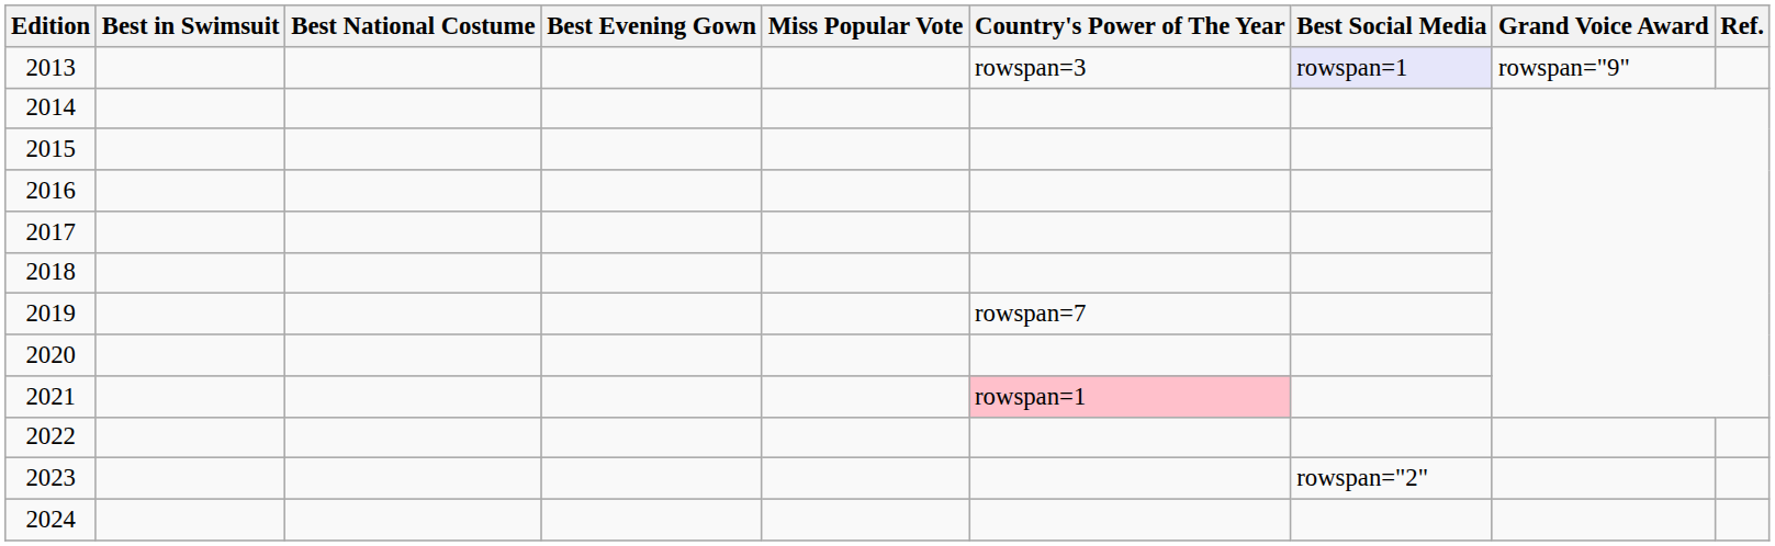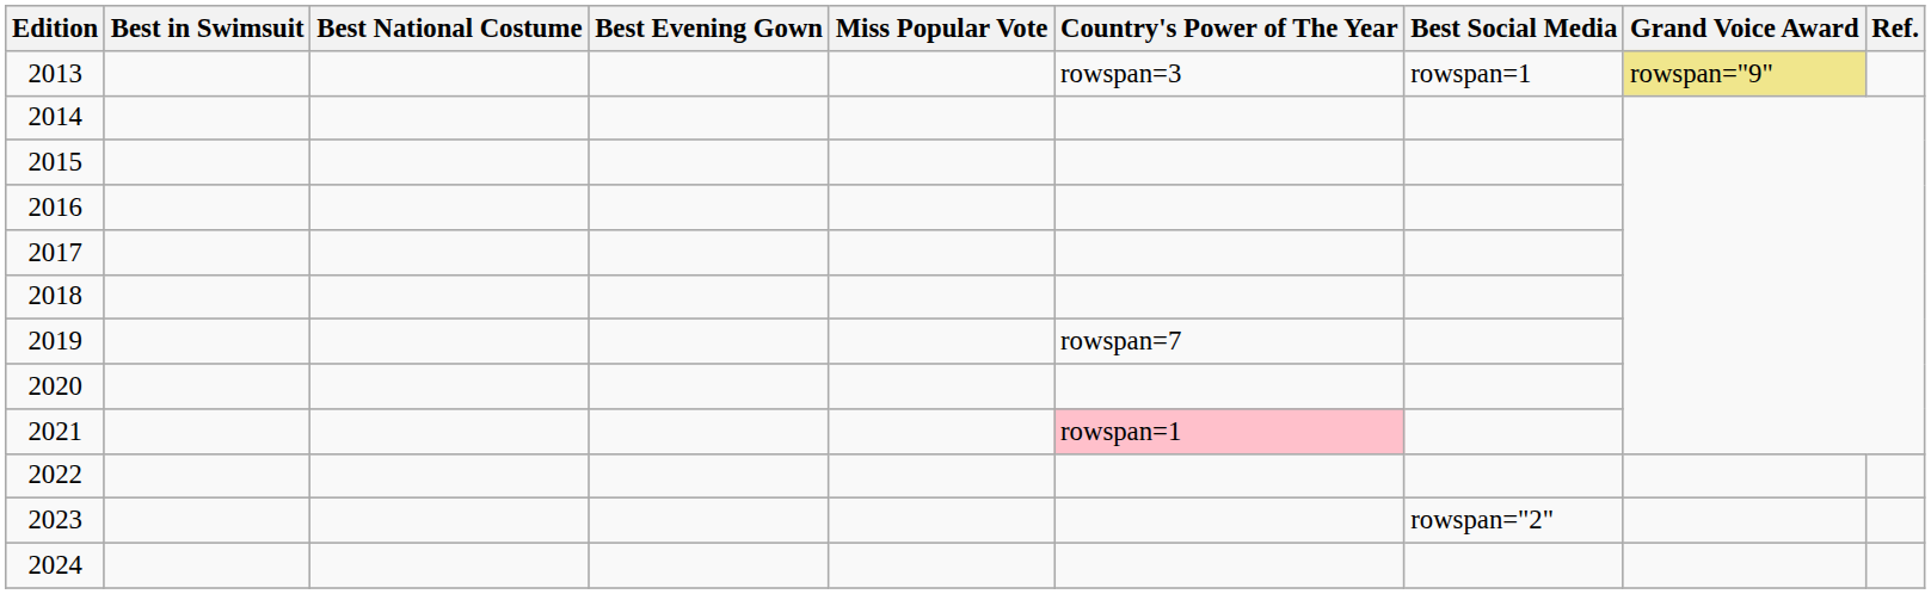2013 | Best Social Media: lavender background -> no background
2013 | Grand Voice Award: no background -> khaki background
